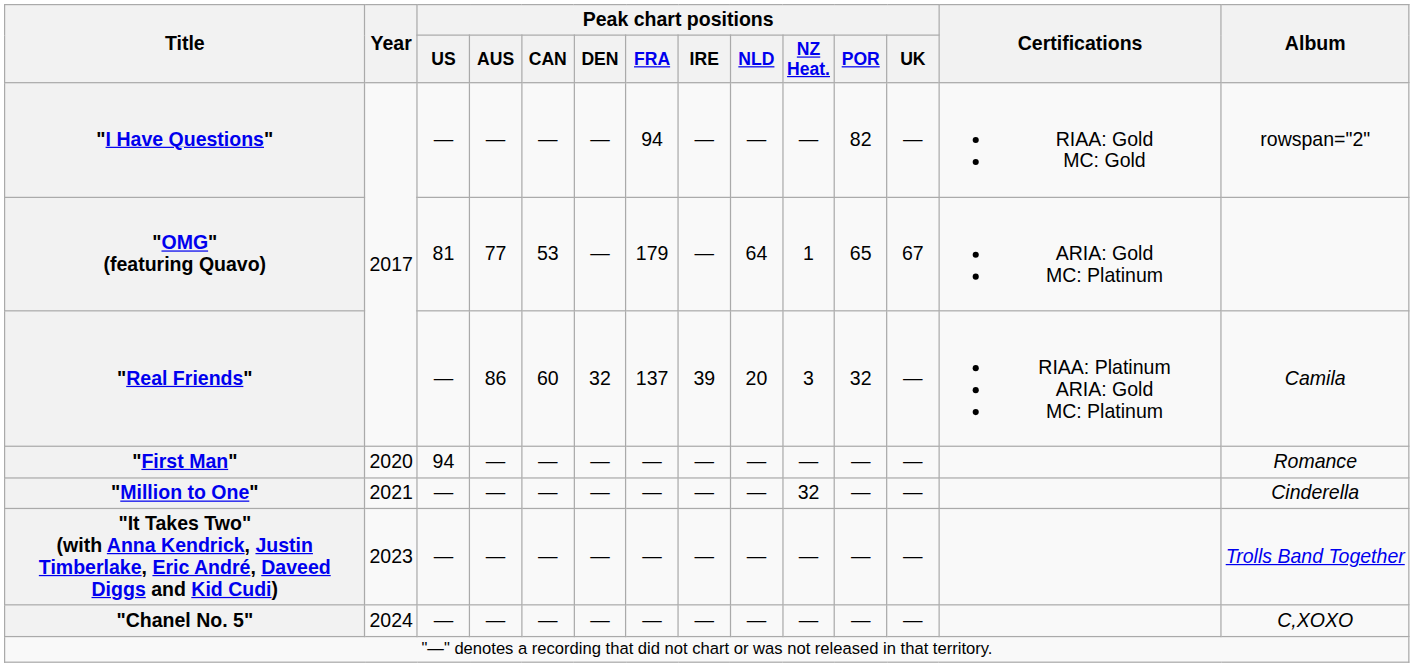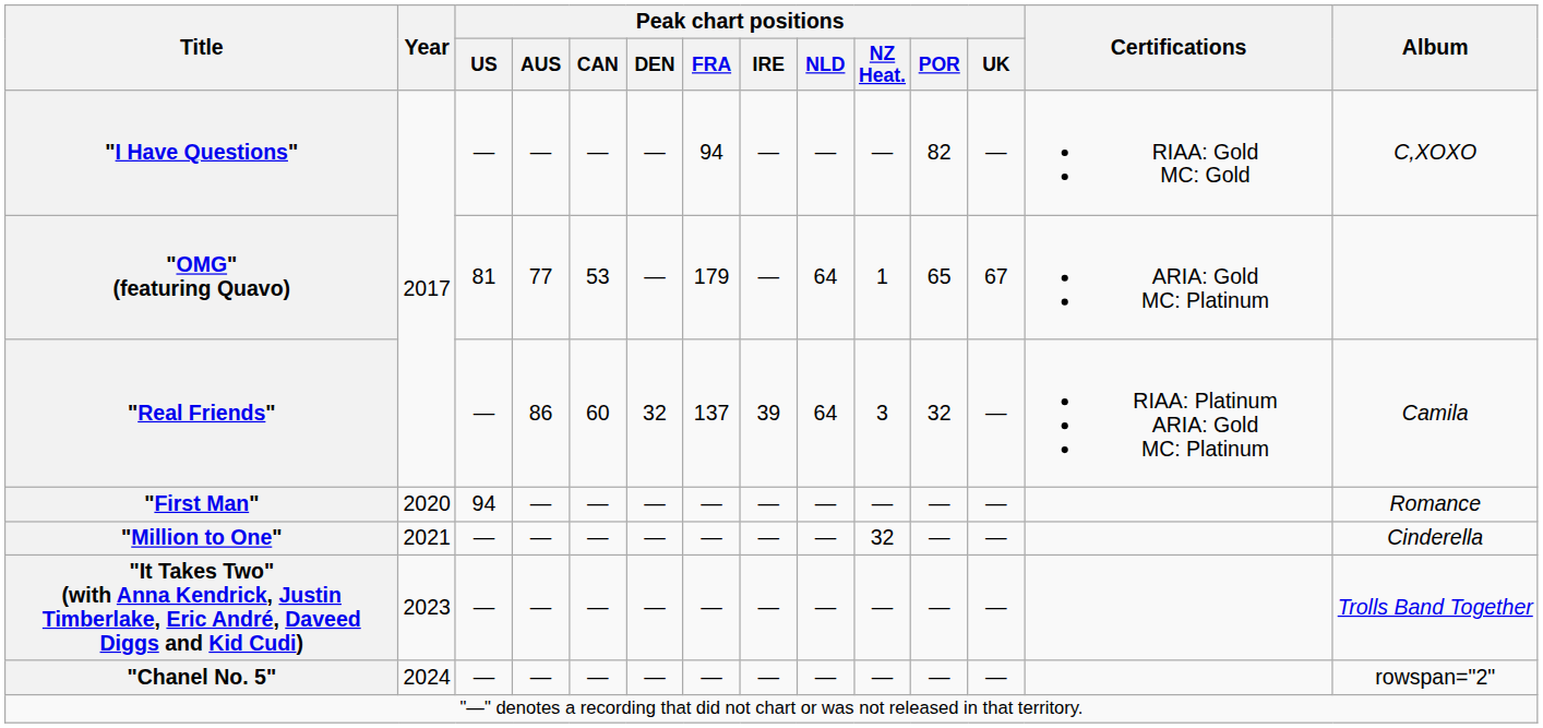"I Have Questions" | Album: rowspan="2" -> C,XOXO
"Real Friends" | Peak chart positions / NLD: 20 -> 64
"Chanel No. 5" | Album: C,XOXO -> rowspan="2"
